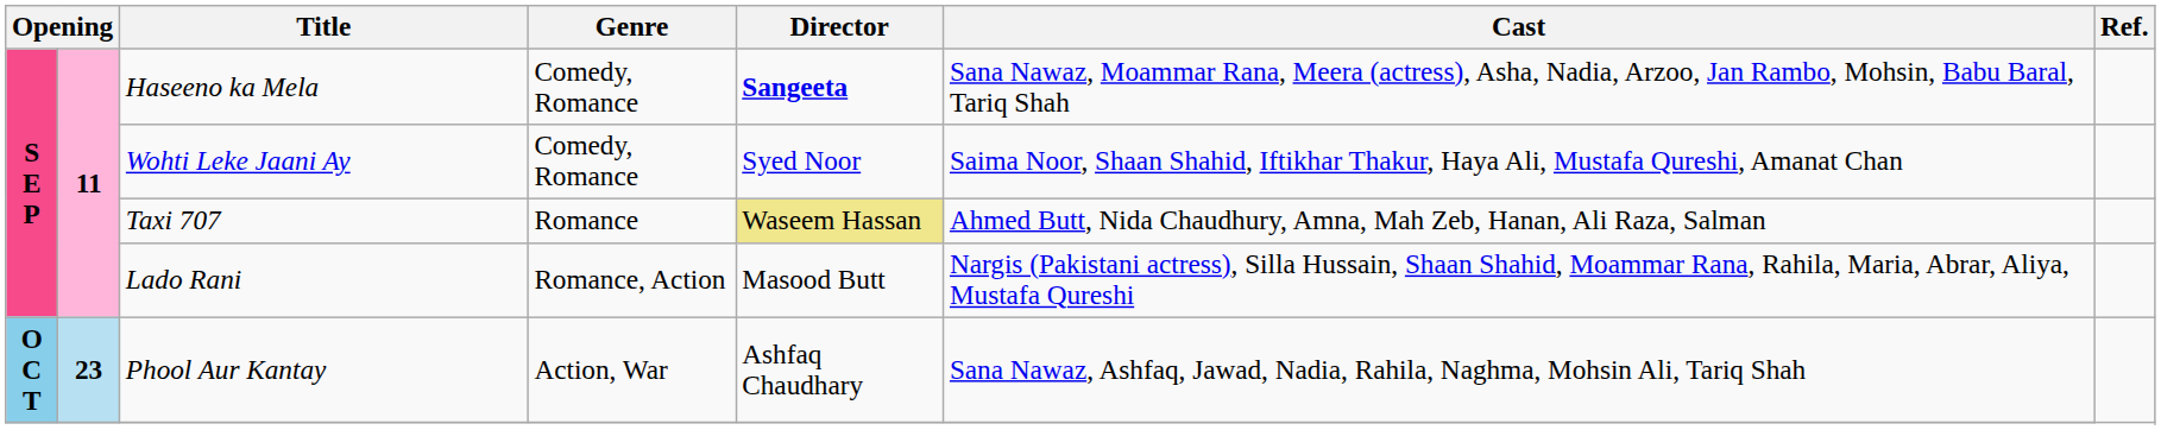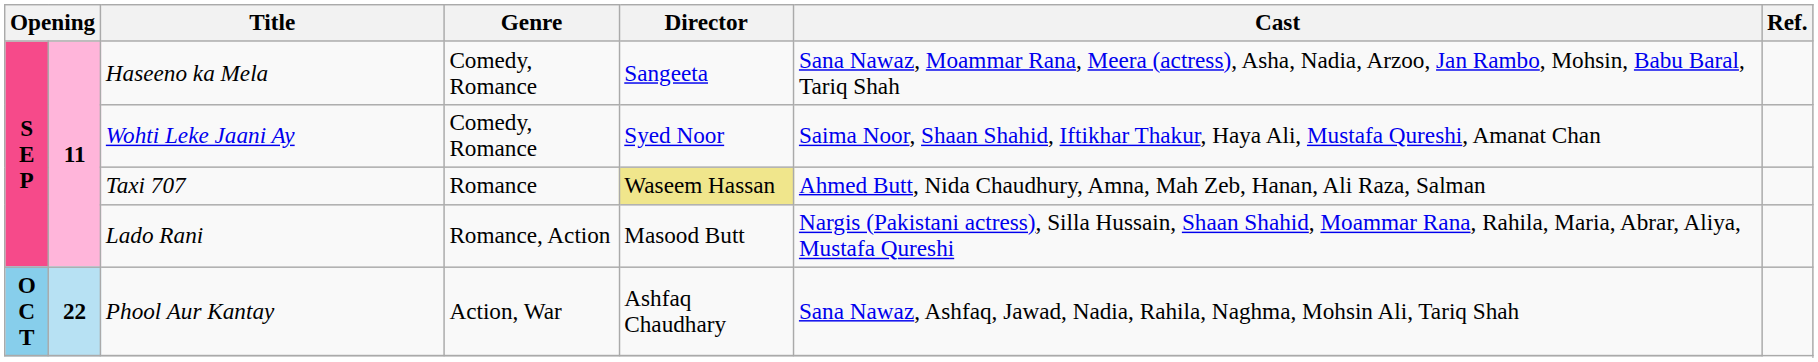Haseeno ka Mela | Director: bold -> normal
Phool Aur Kantay | column 2: 23 -> 22
